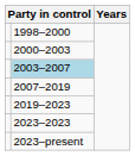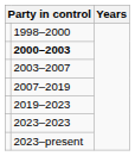2000–2003 | column 2: normal -> bold
2003–2007 | column 2: lightblue background -> no background
